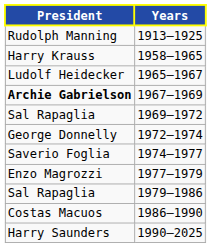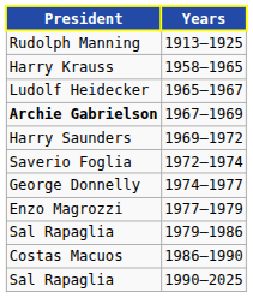row 6 | President: Sal Rapaglia -> Harry Saunders
row 7 | President: George Donnelly -> Saverio Foglia
row 8 | President: Saverio Foglia -> George Donnelly
row 12 | President: Harry Saunders -> Sal Rapaglia
